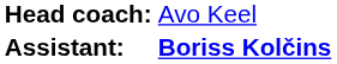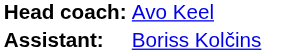Assistant: | column 2: bold -> normal
